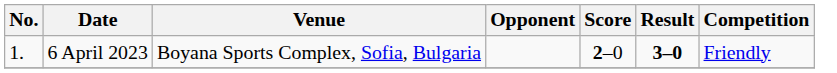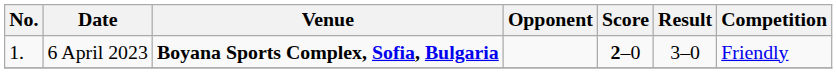6 April 2023 | Venue: normal -> bold
6 April 2023 | Result: bold -> normal
